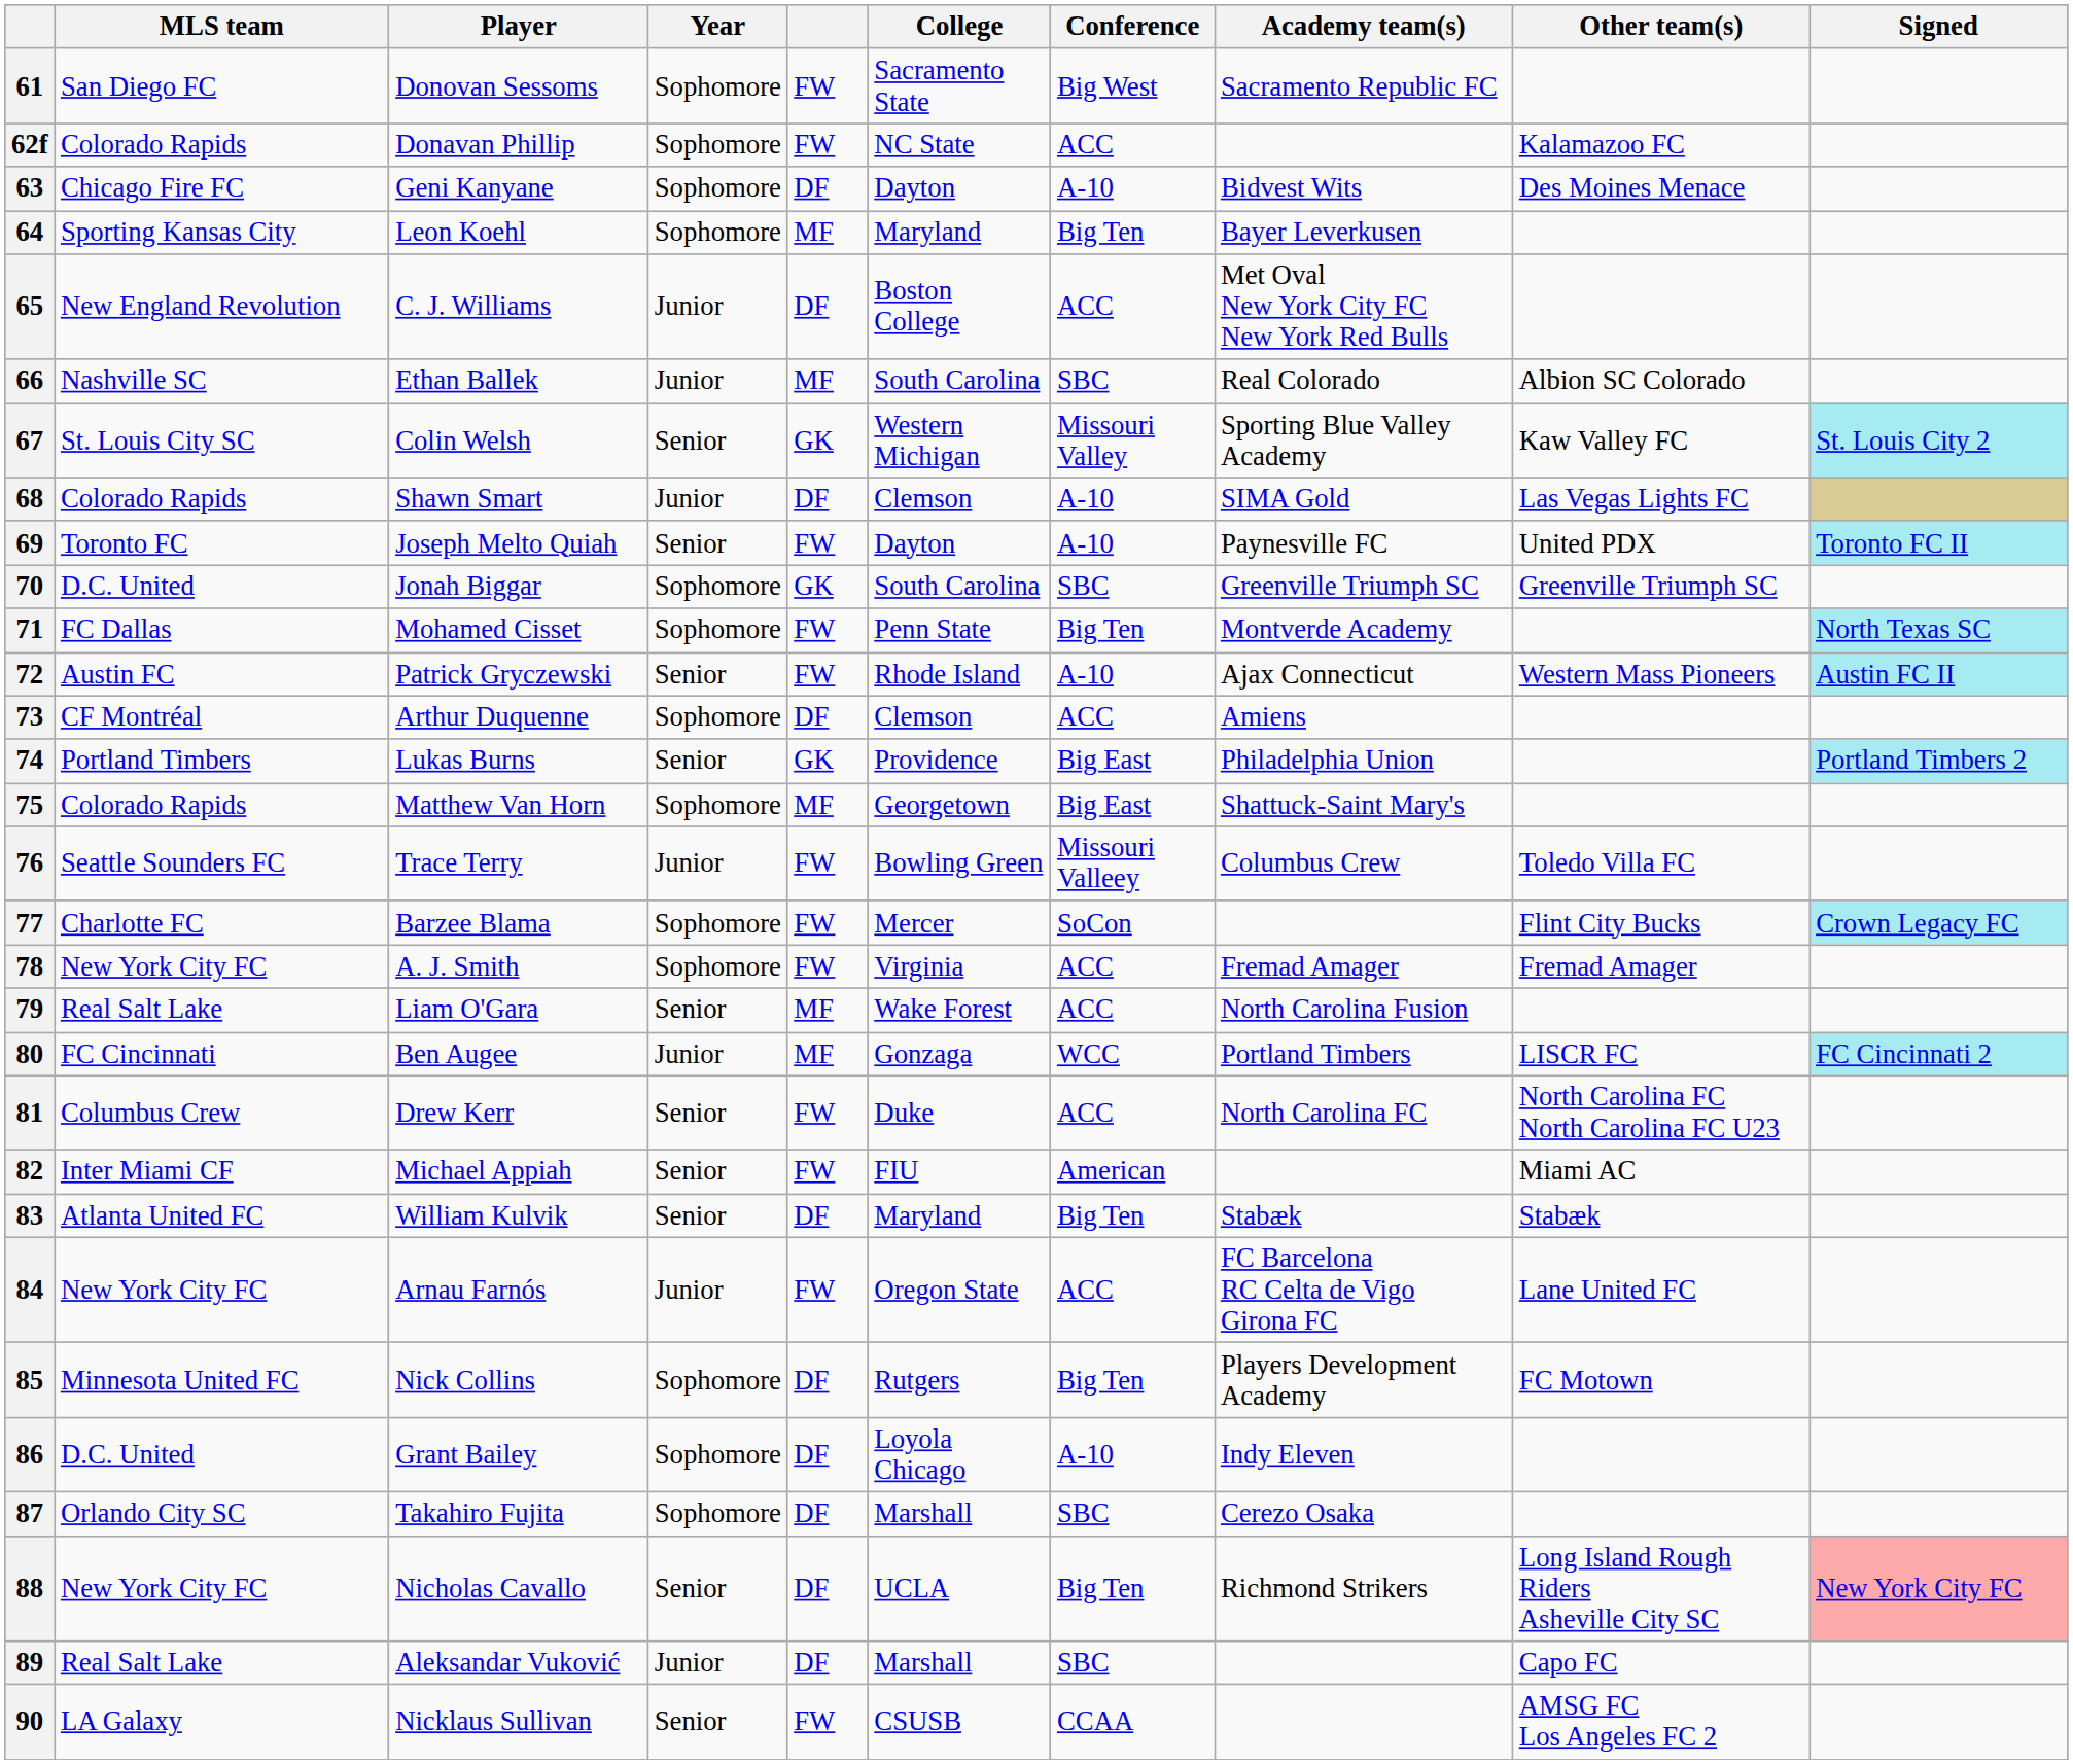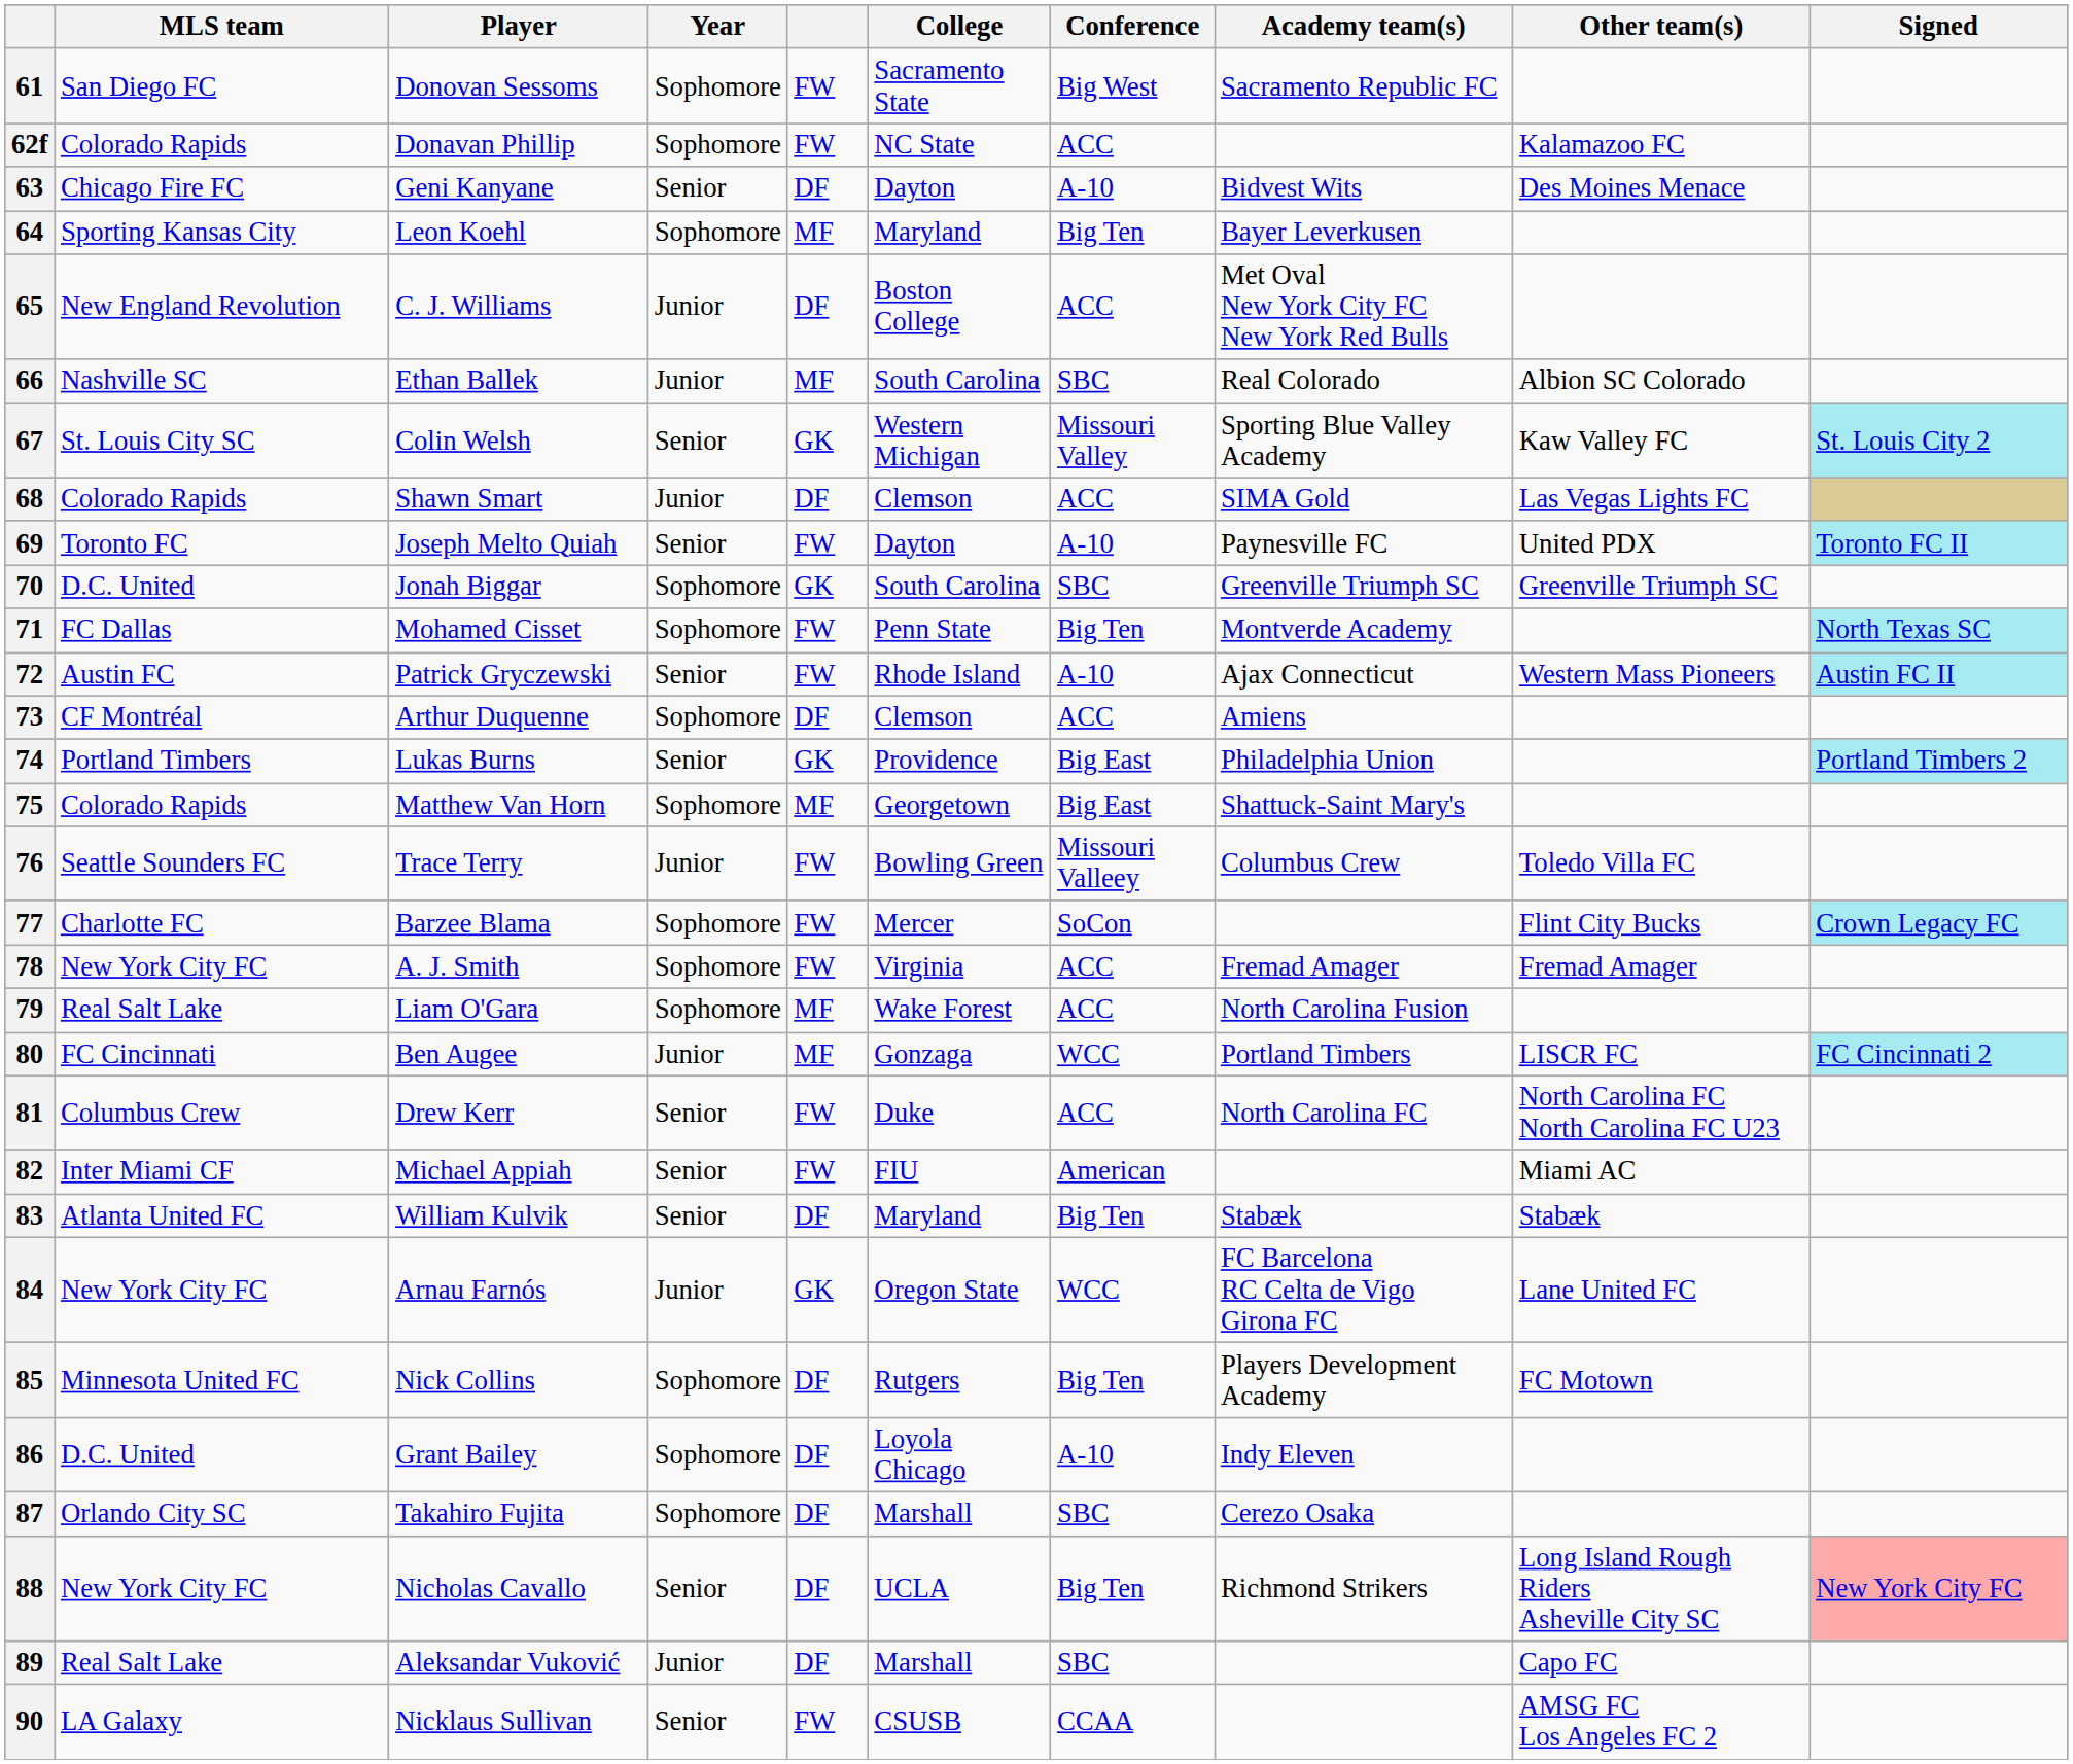63 | Year: Sophomore -> Senior
68 | Conference: A-10 -> ACC
79 | Year: Senior -> Sophomore
84 | column 5: FW -> GK
84 | Conference: ACC -> WCC
